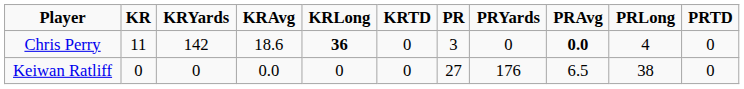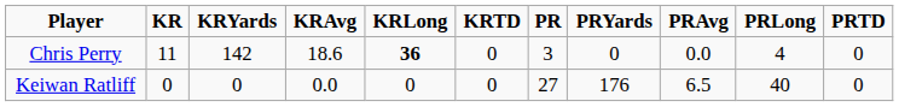Chris Perry | PRAvg: bold -> normal
Keiwan Ratliff | PRLong: 38 -> 40
